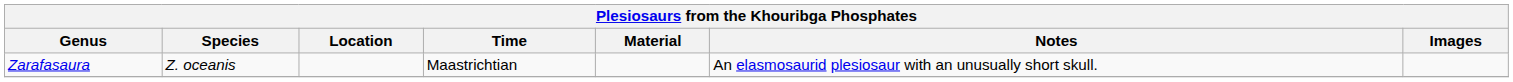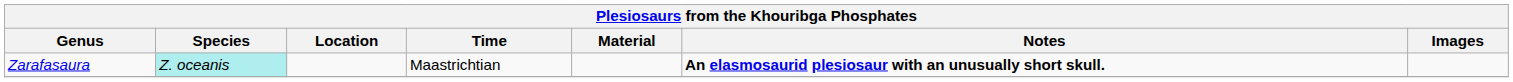Zarafasaura | Species: no background -> paleturquoise background
Zarafasaura | Notes: normal -> bold
